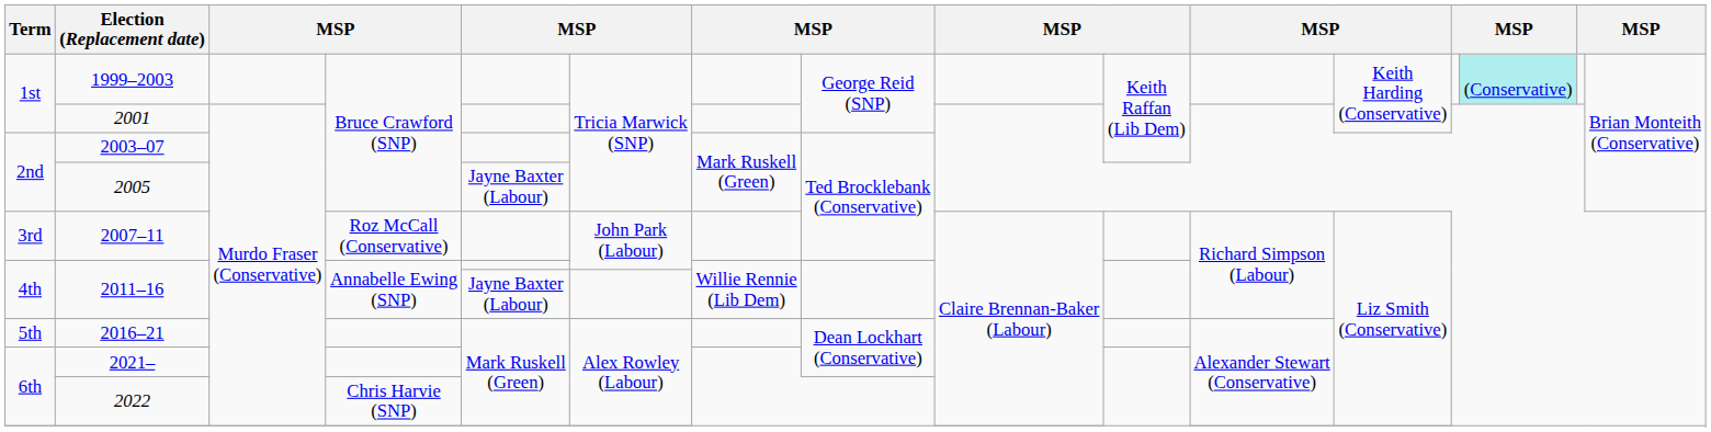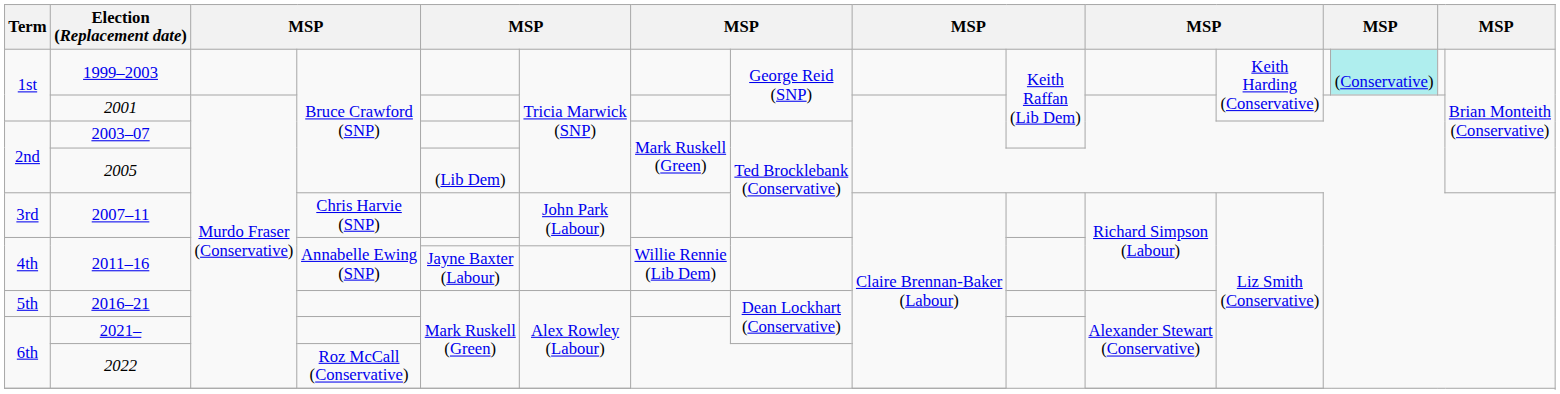2005 | column 5: Jayne Baxter (Labour) -> (Lib Dem)
2007–11 | column 4: Roz McCall (Conservative) -> Chris Harvie (SNP)
2022 | column 4: Chris Harvie (SNP) -> Roz McCall (Conservative)
